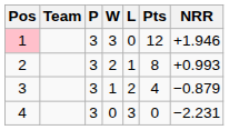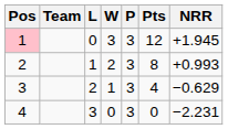columns swapped: P <-> L
row 2 | NRR: +1.946 -> +1.945
row 4 | NRR: −0.879 -> −0.629
